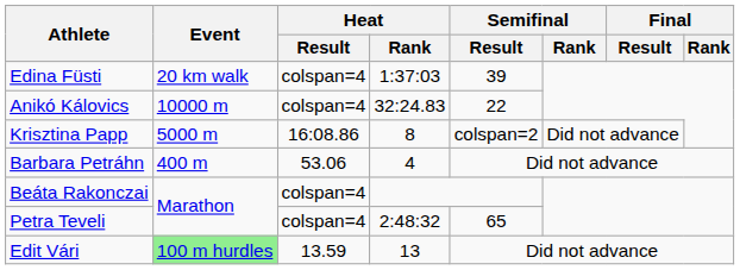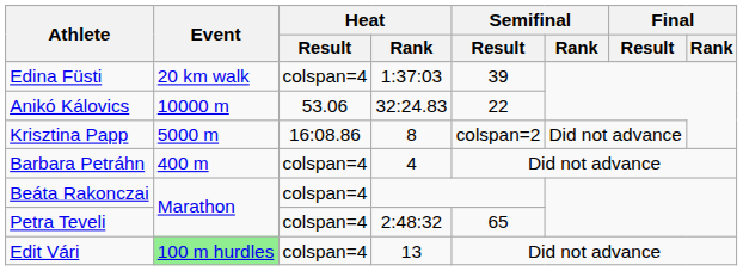Anikó Kálovics | Heat / Result: colspan=4 -> 53.06
Barbara Petráhn | Heat / Result: 53.06 -> colspan=4
Edit Vári | Heat / Result: 13.59 -> colspan=4
